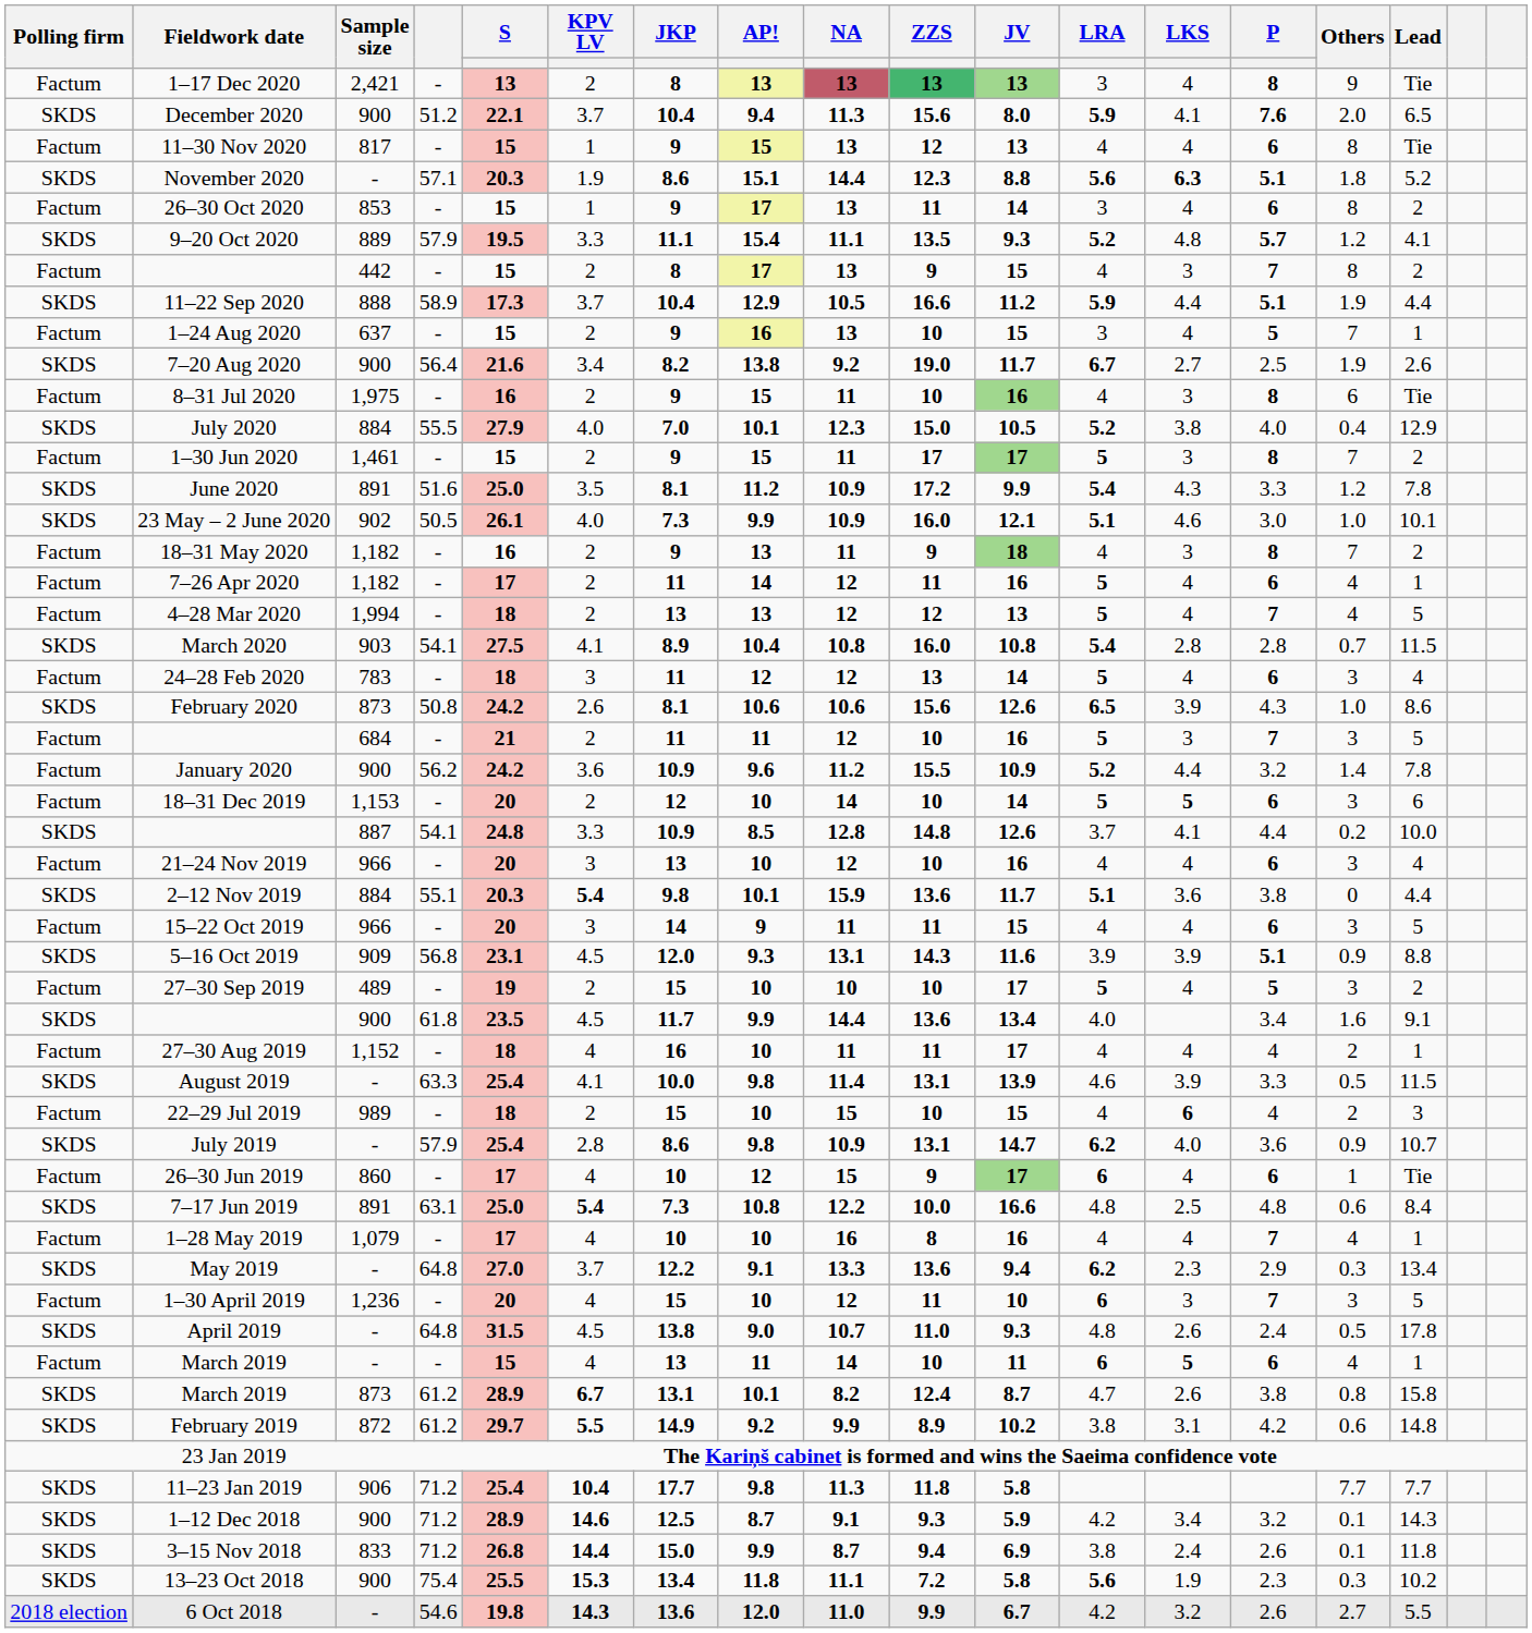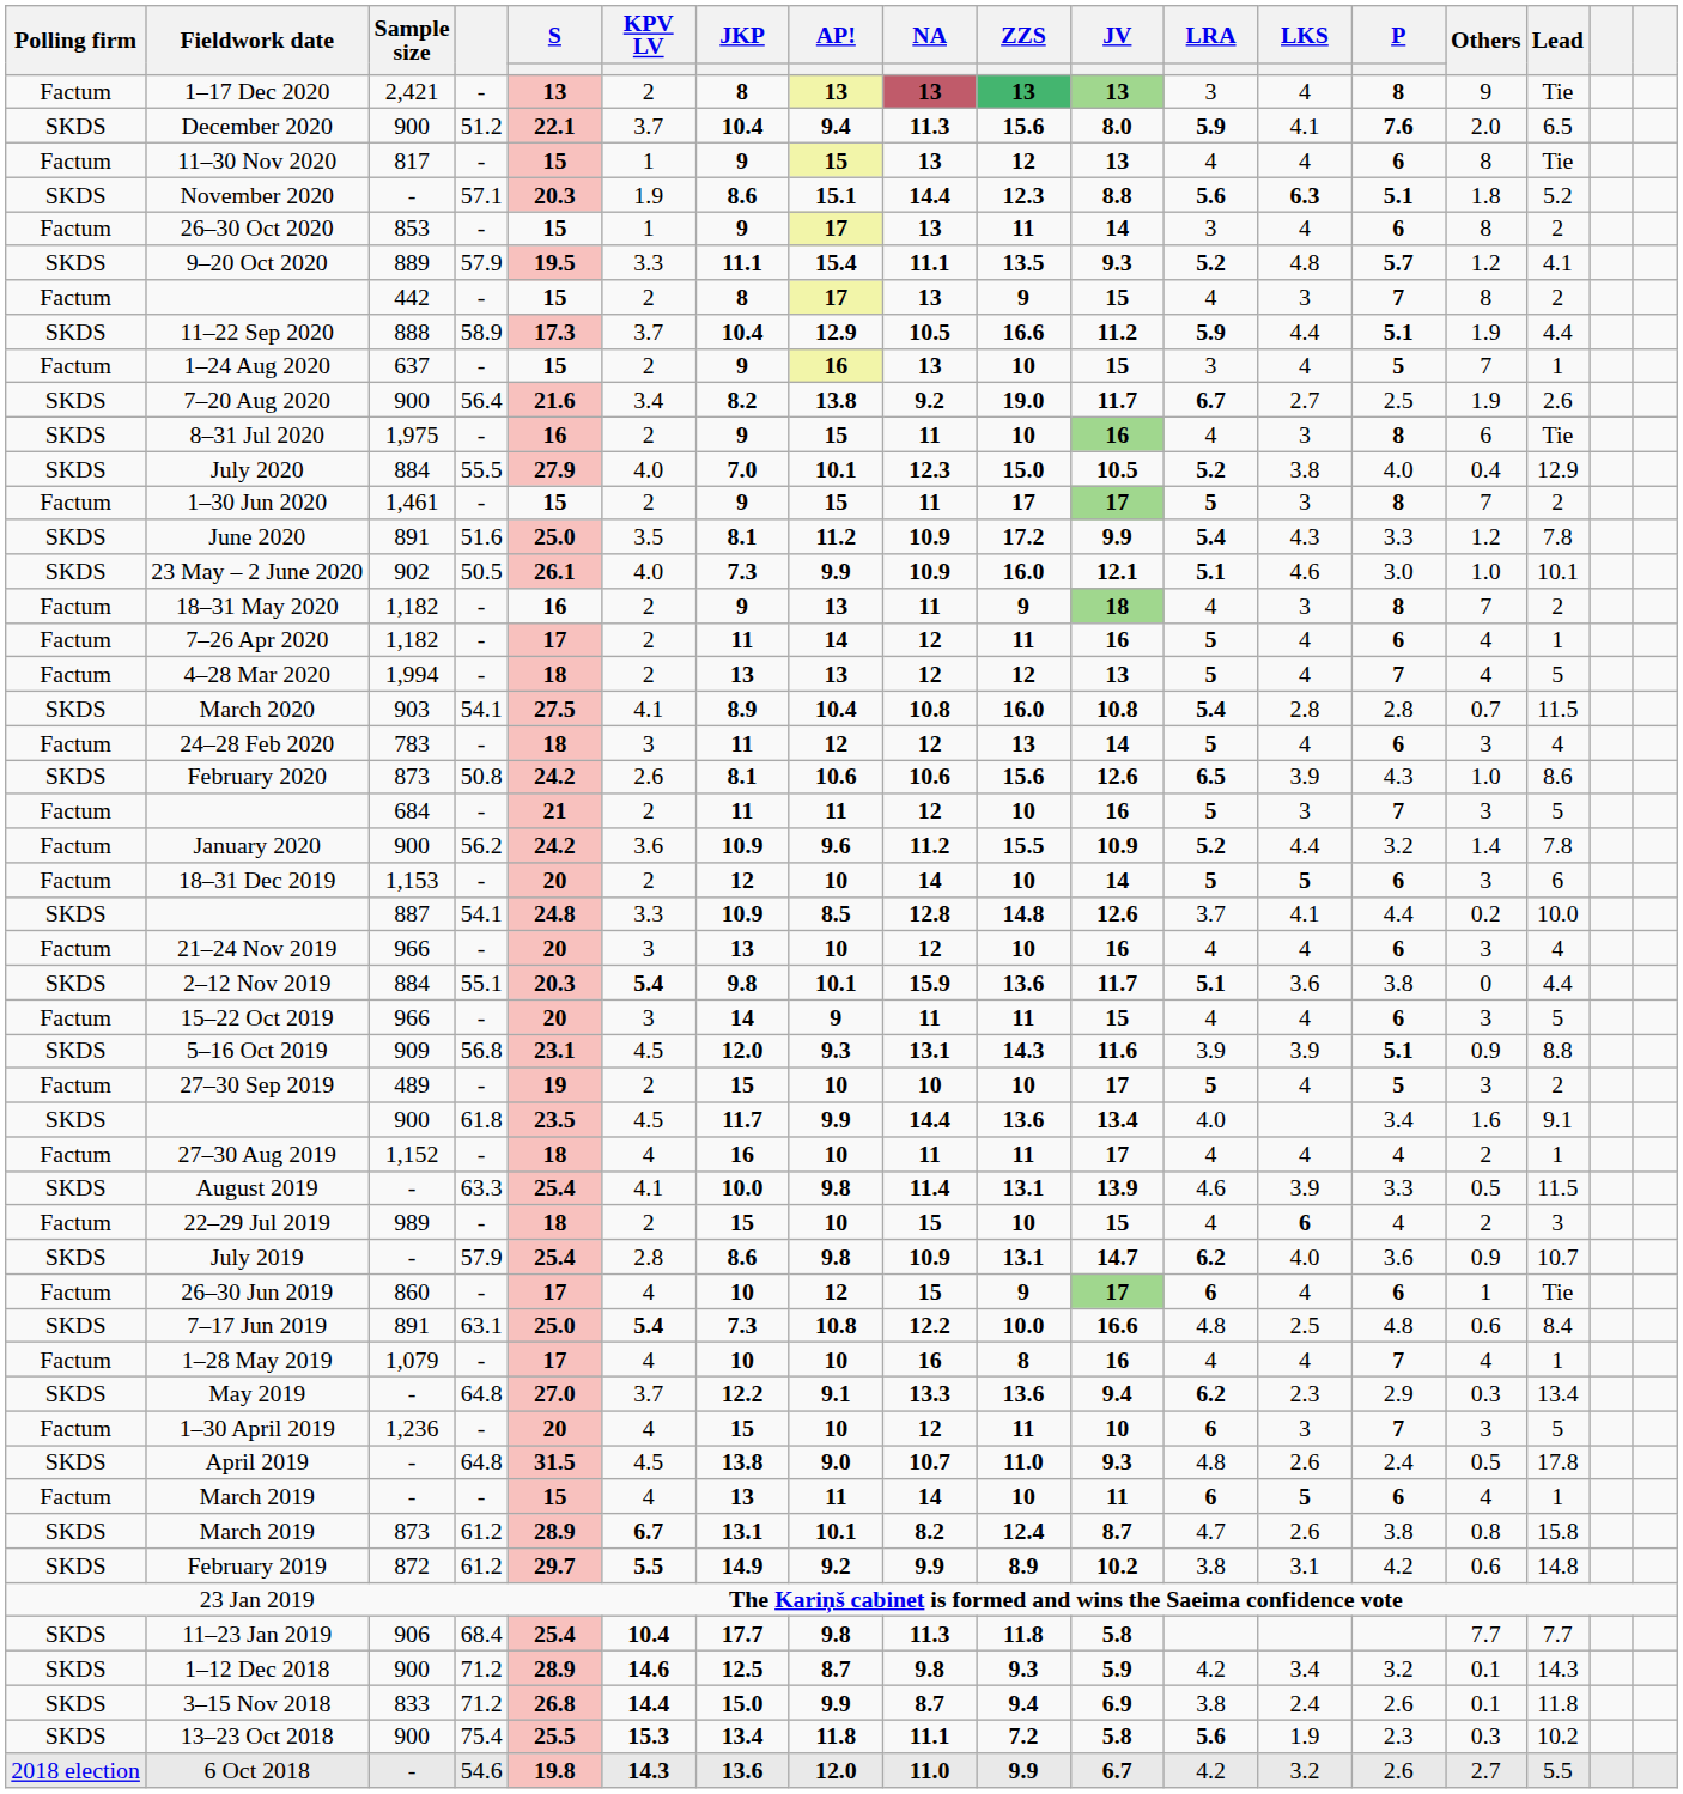8–31 Jul 2020 | Polling firm: Factum -> SKDS
11–23 Jan 2019 | column 4: 71.2 -> 68.4
1–12 Dec 2018 | NA: 9.1 -> 9.8
